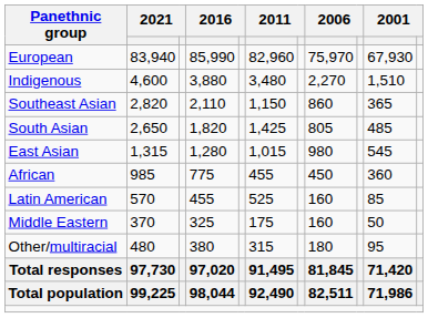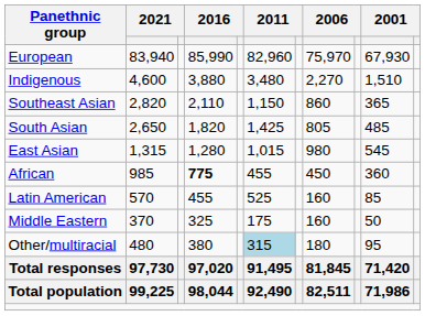African | column 4: normal -> bold
Other/multiracial | column 6: no background -> lightblue background
